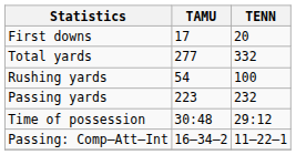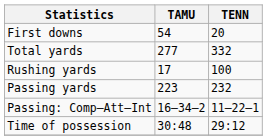First downs | TAMU: 17 -> 54
Rushing yards | TAMU: 54 -> 17
rows swapped: Passing: Comp–Att–Int <-> Time of possession
